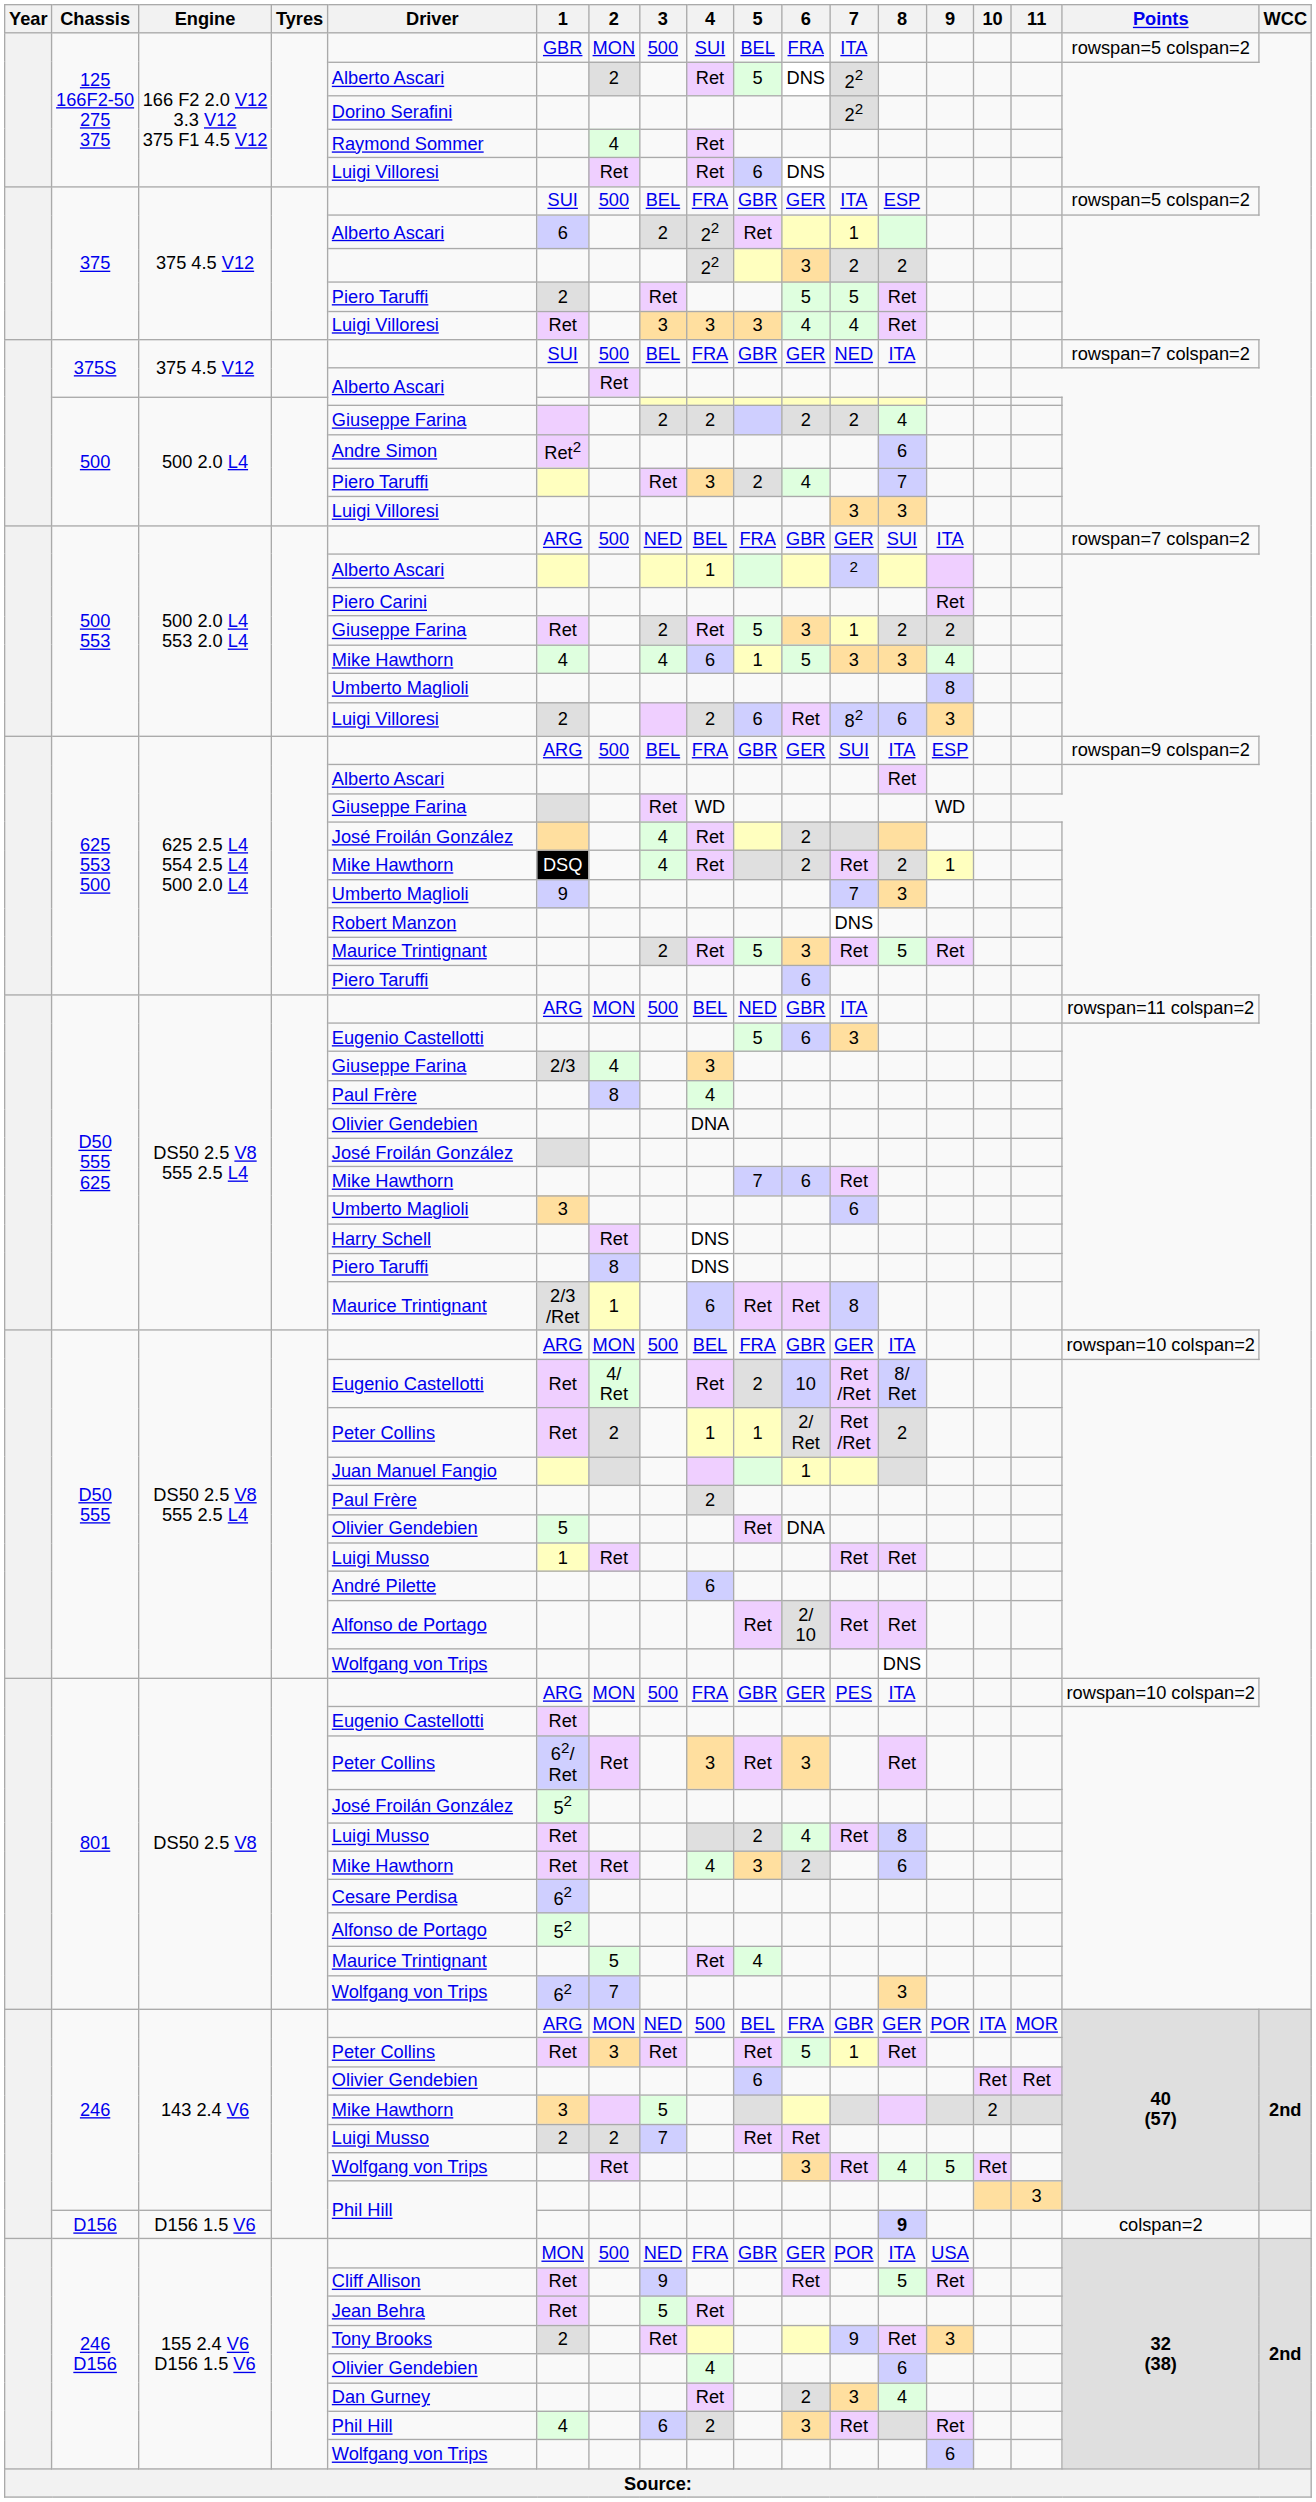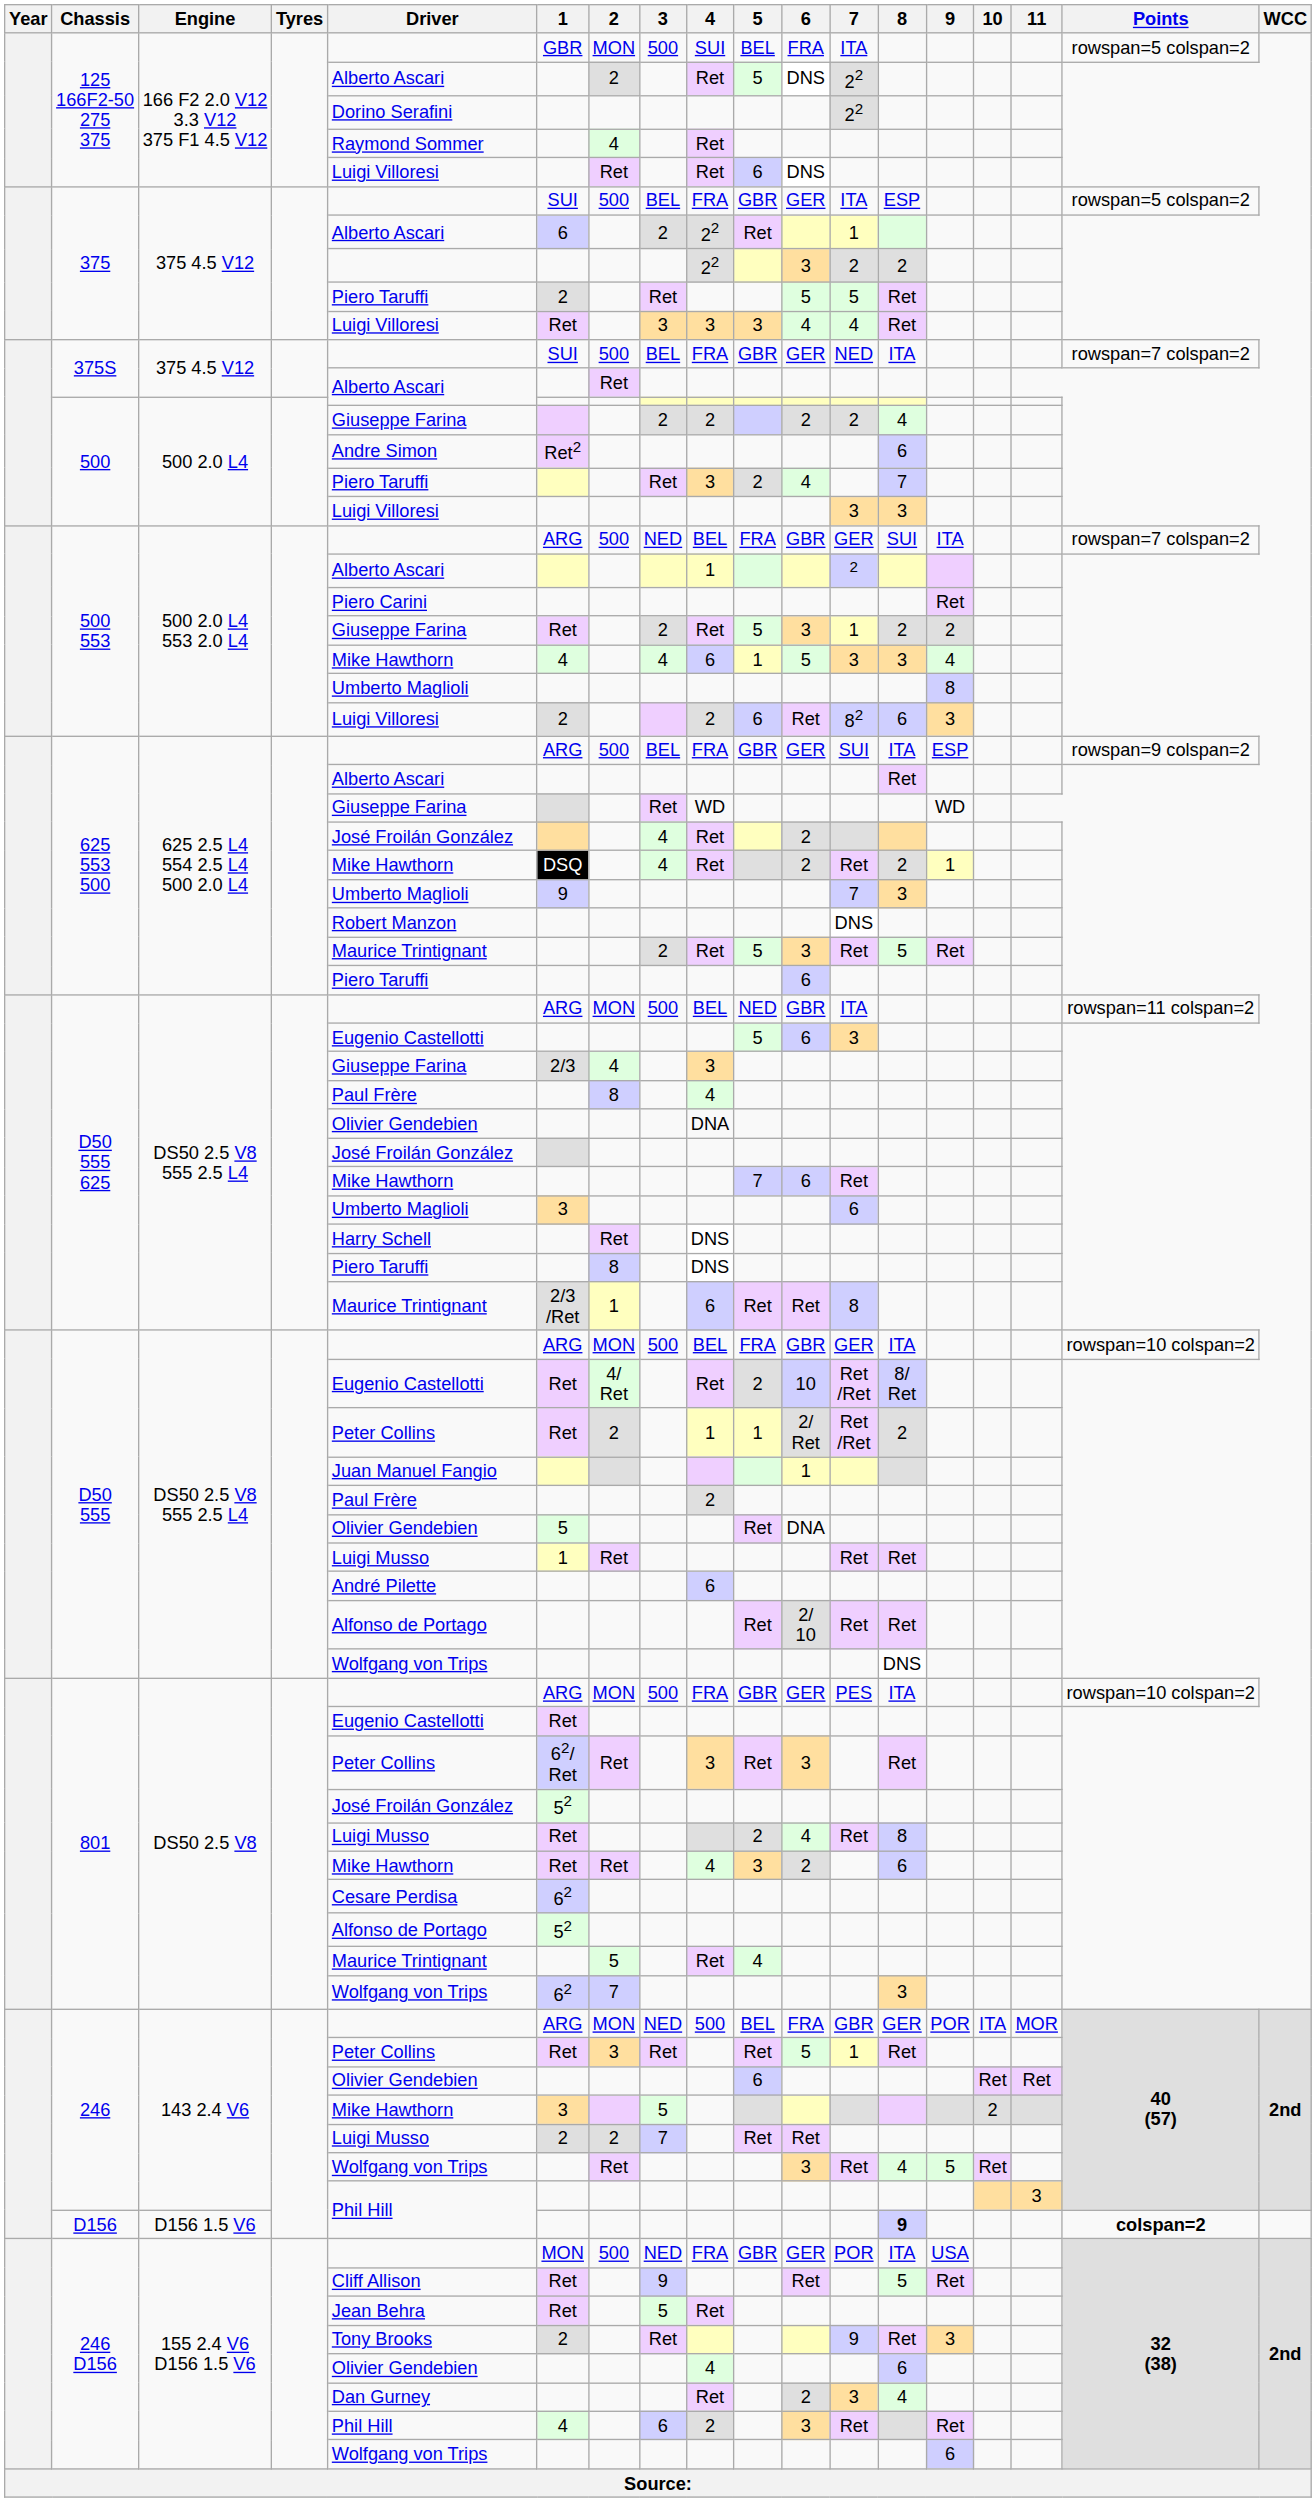D156 | Points: normal -> bold
